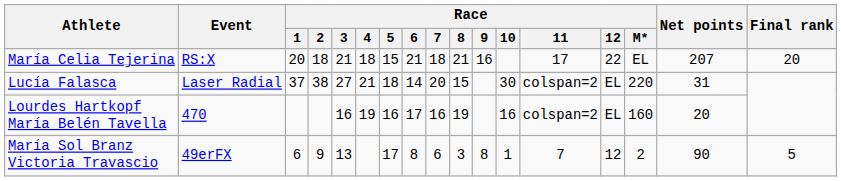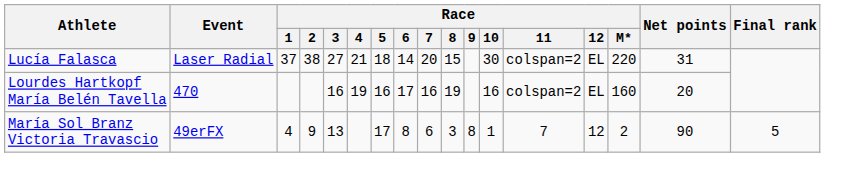- row: María Celia Tejerina | RS:X | 20 | 18 | 21 | 18 | 15 | 21 | 18 | 21 | 16 | 17 | 22 | EL | 207 | 20
María Sol Branz Victoria Travascio | Race / 1: 6 -> 4
